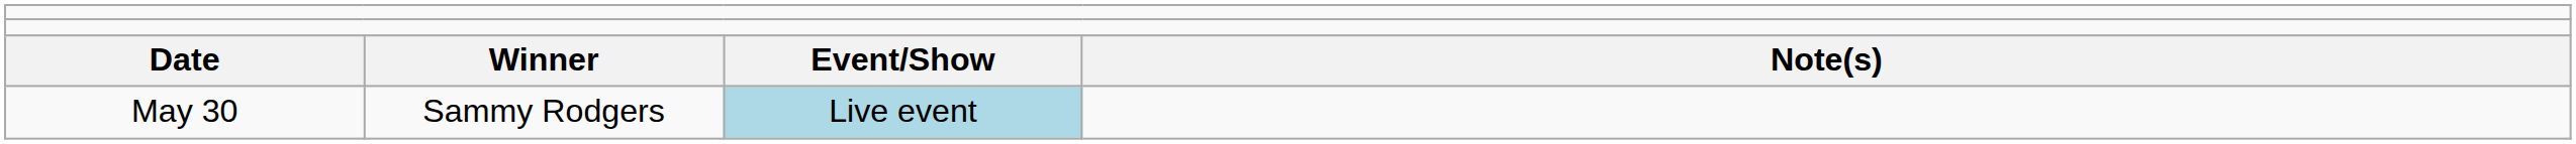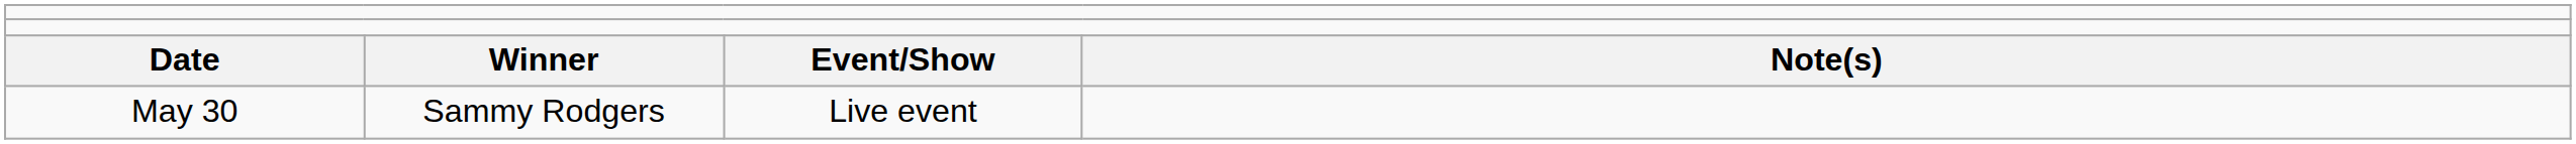May 30 | column 3: lightblue background -> no background
